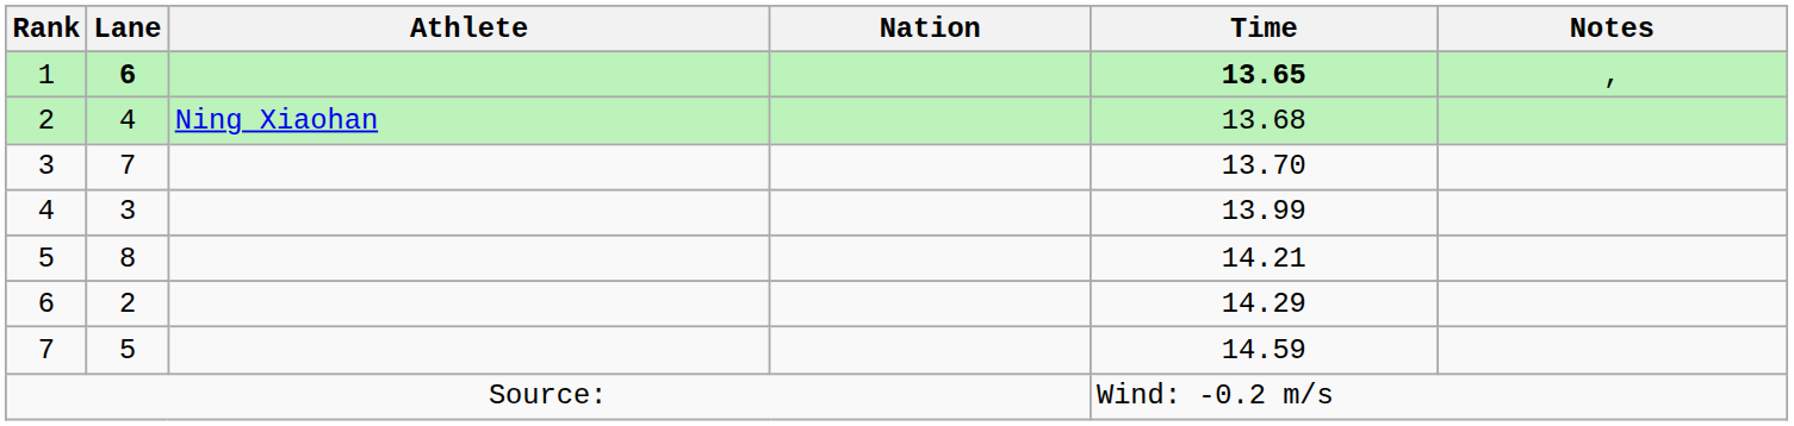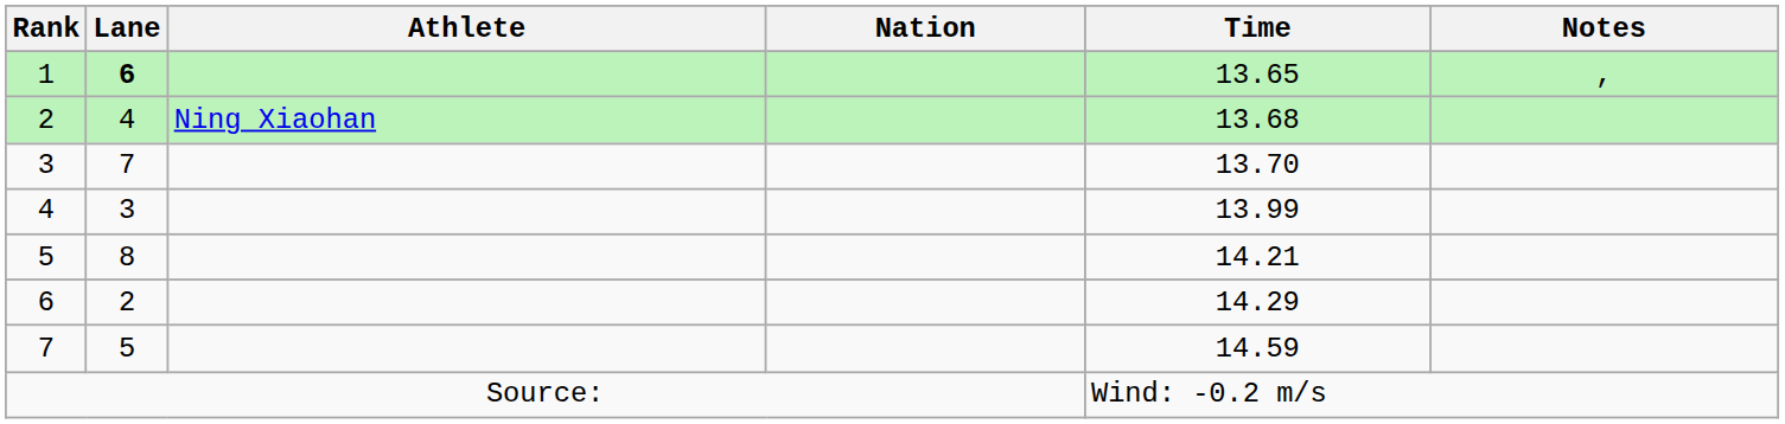1 | Time: bold -> normal
